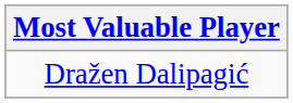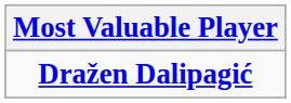row 2 | column 1: normal -> bold
